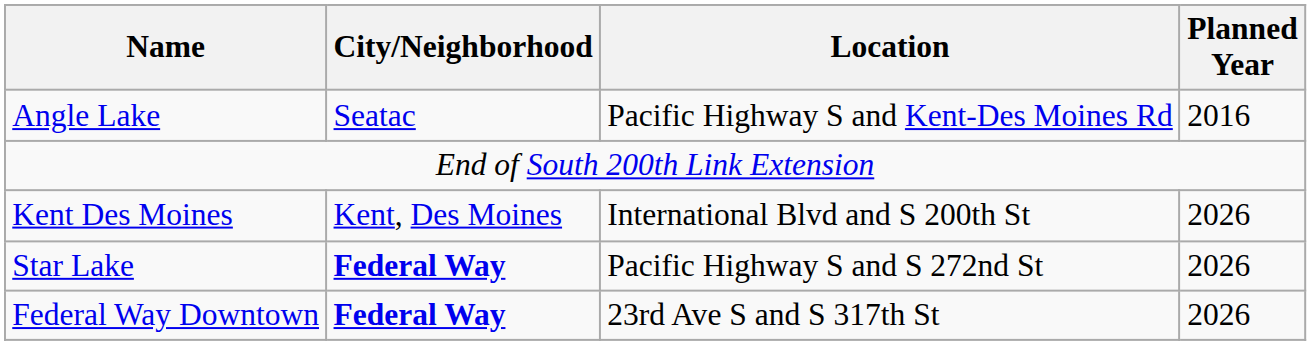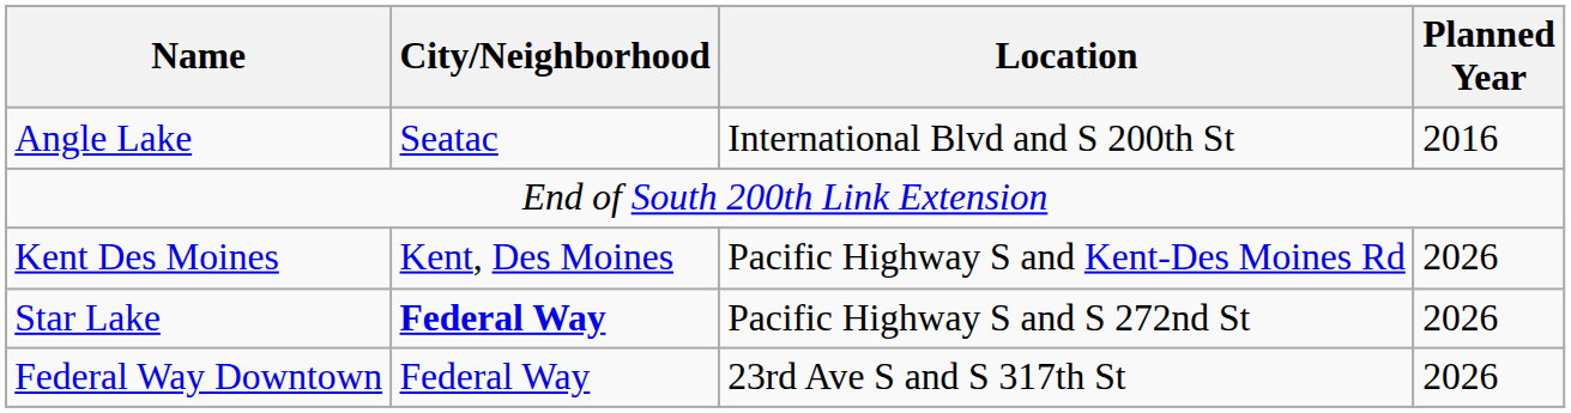Angle Lake | Location: Pacific Highway S and Kent-Des Moines Rd -> International Blvd and S 200th St
Kent Des Moines | Location: International Blvd and S 200th St -> Pacific Highway S and Kent-Des Moines Rd
Federal Way Downtown | City/Neighborhood: bold -> normal
